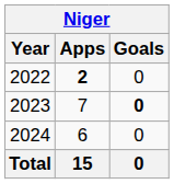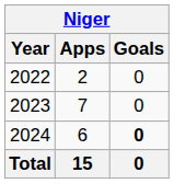2022 | Apps: bold -> normal
2023 | Goals: bold -> normal
2024 | Goals: normal -> bold
